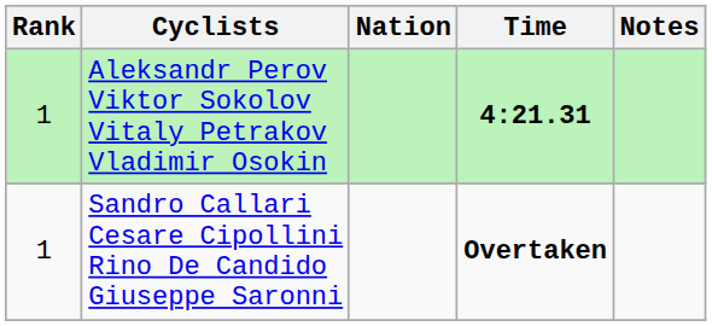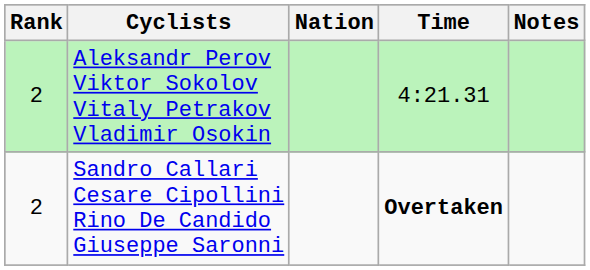row 2 | Rank: 1 -> 2
row 2 | Time: bold -> normal
row 3 | Rank: 1 -> 2
